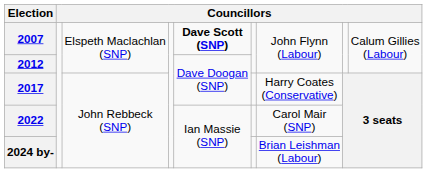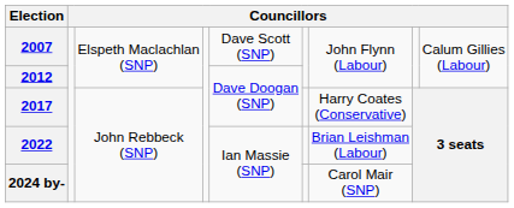2007 | column 5: bold -> normal
2022 | column 7: Carol Mair (SNP) -> Brian Leishman (Labour)
2024 by- | column 7: Brian Leishman (Labour) -> Carol Mair (SNP)
